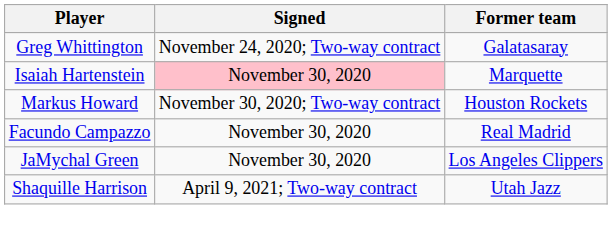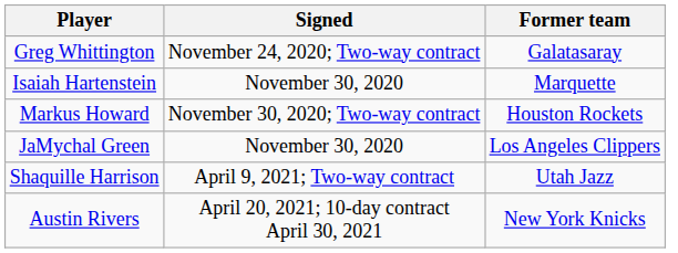Isaiah Hartenstein | Signed: pink background -> no background
- row: Facundo Campazzo | November 30, 2020 | Real Madrid
+ row: Austin Rivers | April 20, 2021; 10-day contract April 30, 2021 | New York Knicks
